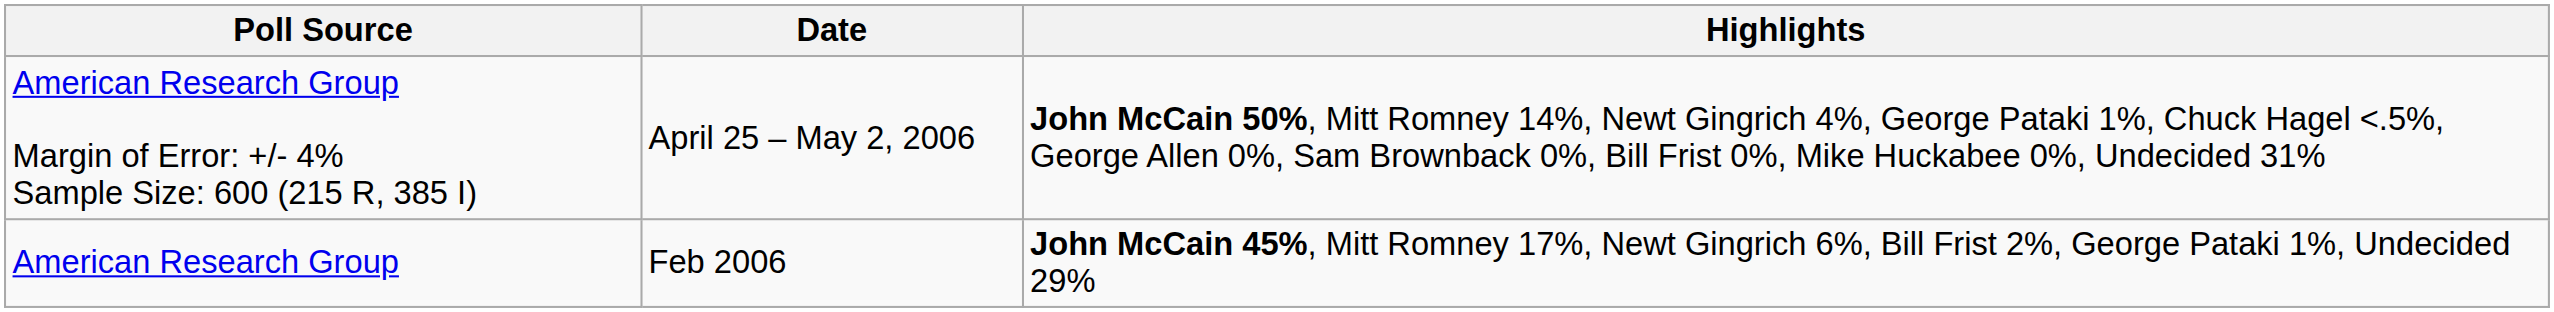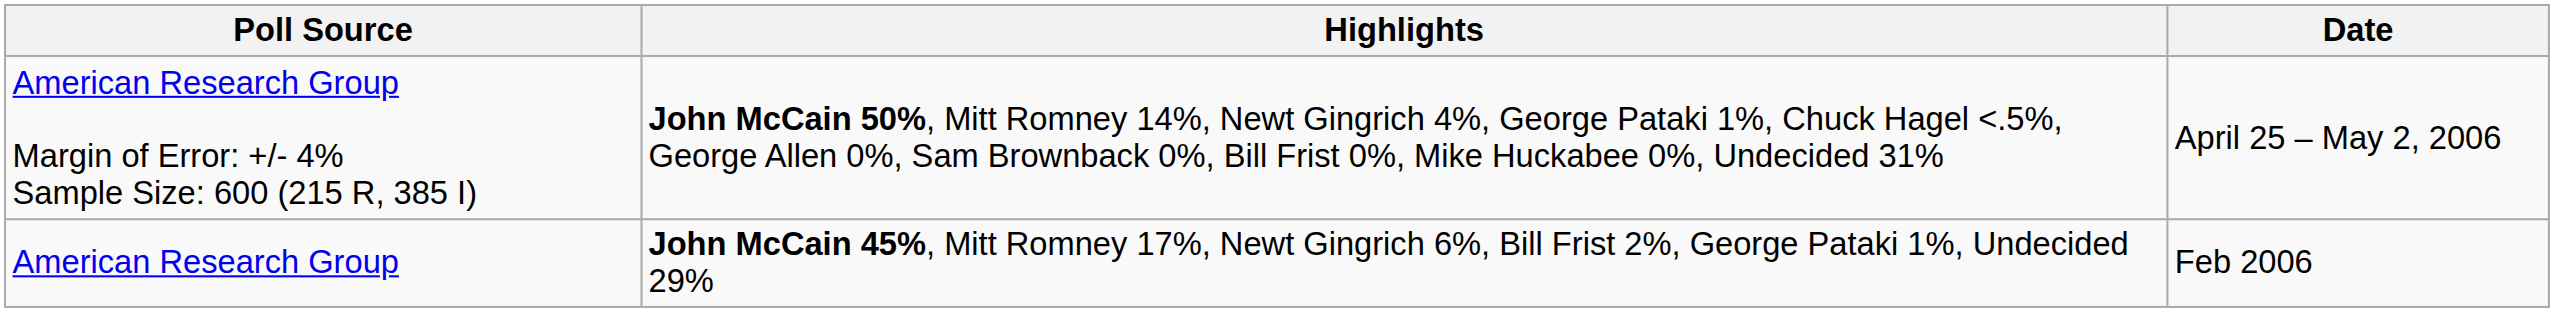columns swapped: Date <-> Highlights
